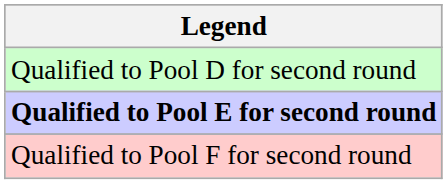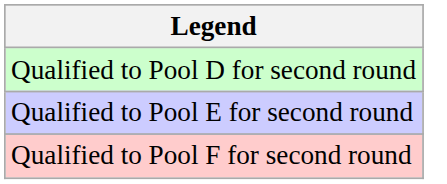row 3 | column 1: bold -> normal
